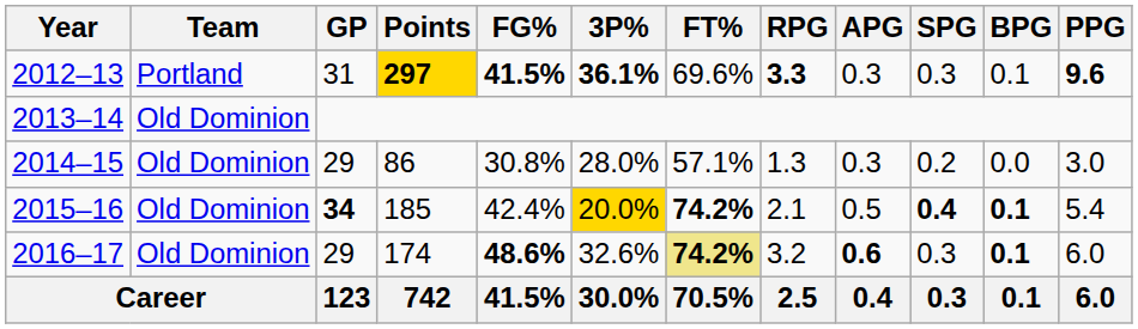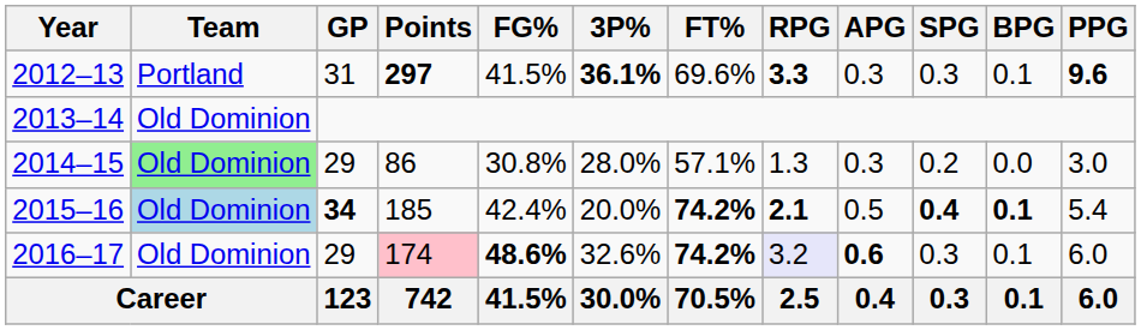2012–13 | Points: gold background -> no background
2012–13 | FG%: bold -> normal
2014–15 | Team: no background -> lightgreen background
2015–16 | Team: no background -> lightblue background
2015–16 | 3P%: gold background -> no background
2015–16 | RPG: normal -> bold
2016–17 | Points: no background -> pink background
2016–17 | FT%: khaki background -> no background
2016–17 | RPG: no background -> lavender background
2016–17 | BPG: bold -> normal
